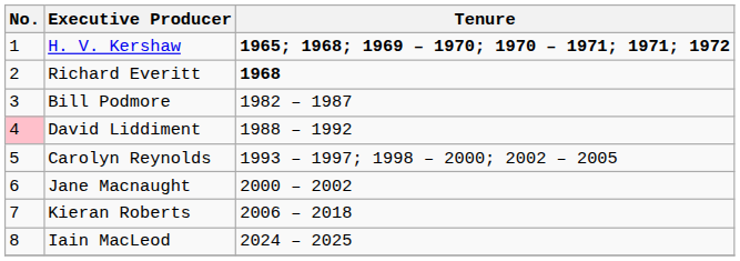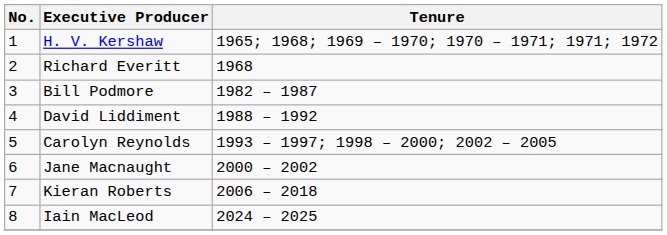H. V. Kershaw | Tenure: bold -> normal
Richard Everitt | Tenure: bold -> normal
David Liddiment | No.: pink background -> no background
